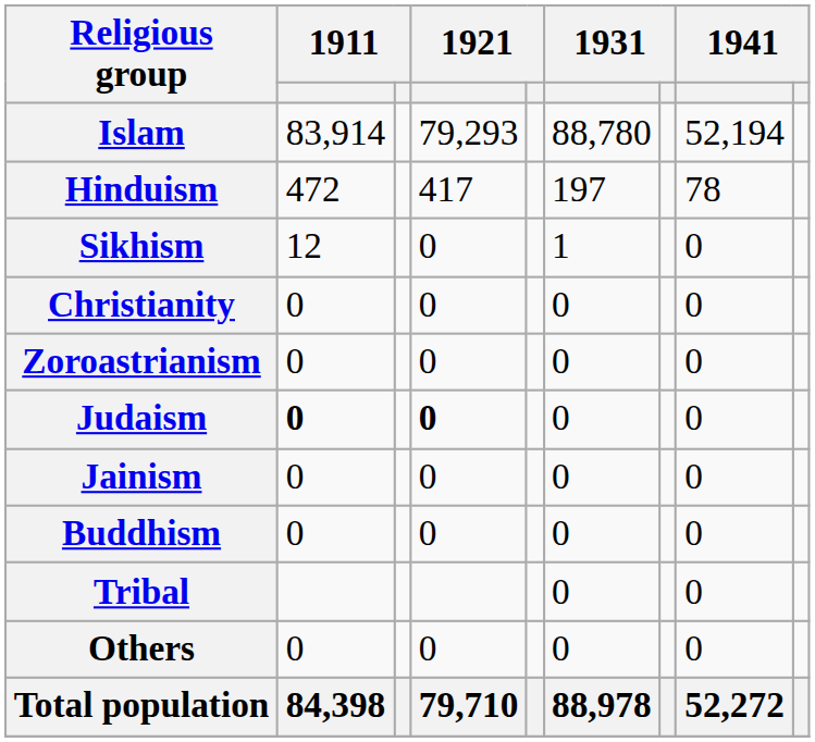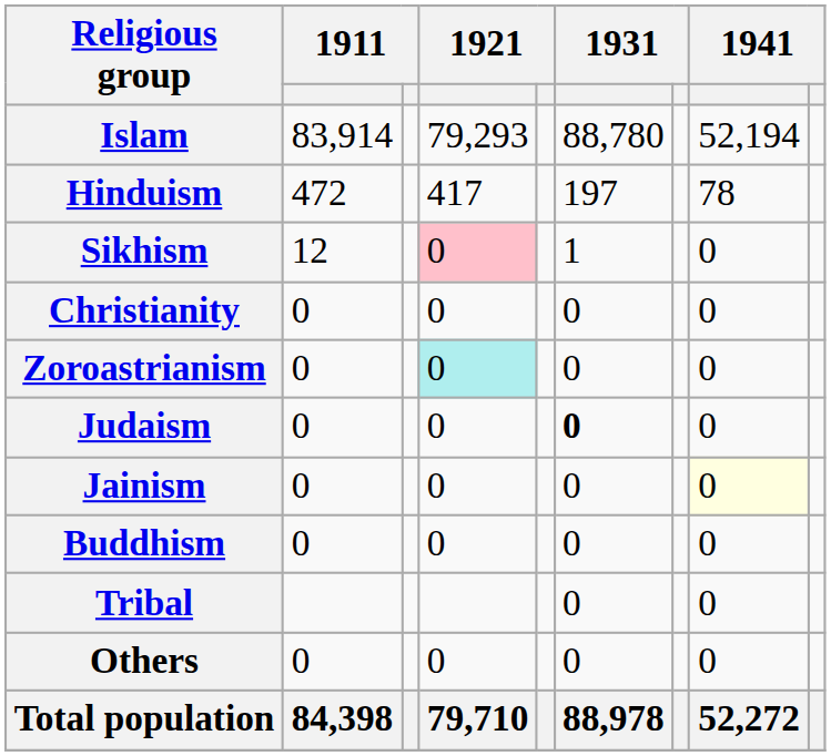Sikhism | column 4: no background -> pink background
Zoroastrianism | column 4: no background -> paleturquoise background
Judaism | column 2: bold -> normal
Judaism | column 4: bold -> normal
Judaism | column 6: normal -> bold
Jainism | column 8: no background -> lightyellow background
